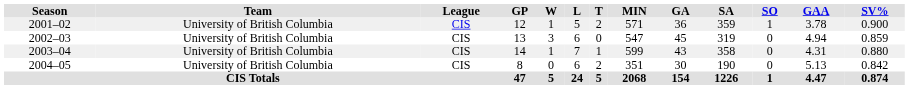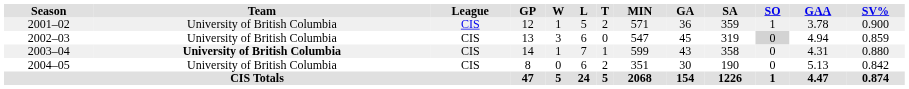2002–03 | SO: no background -> lightgrey background
2003–04 | Team: normal -> bold
